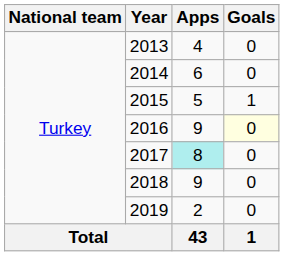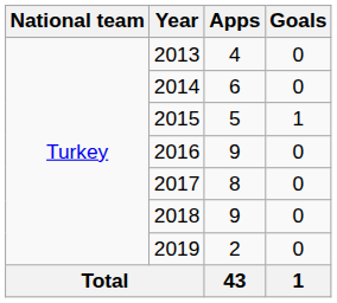2016 | Goals: lightyellow background -> no background
2017 | Apps: paleturquoise background -> no background
